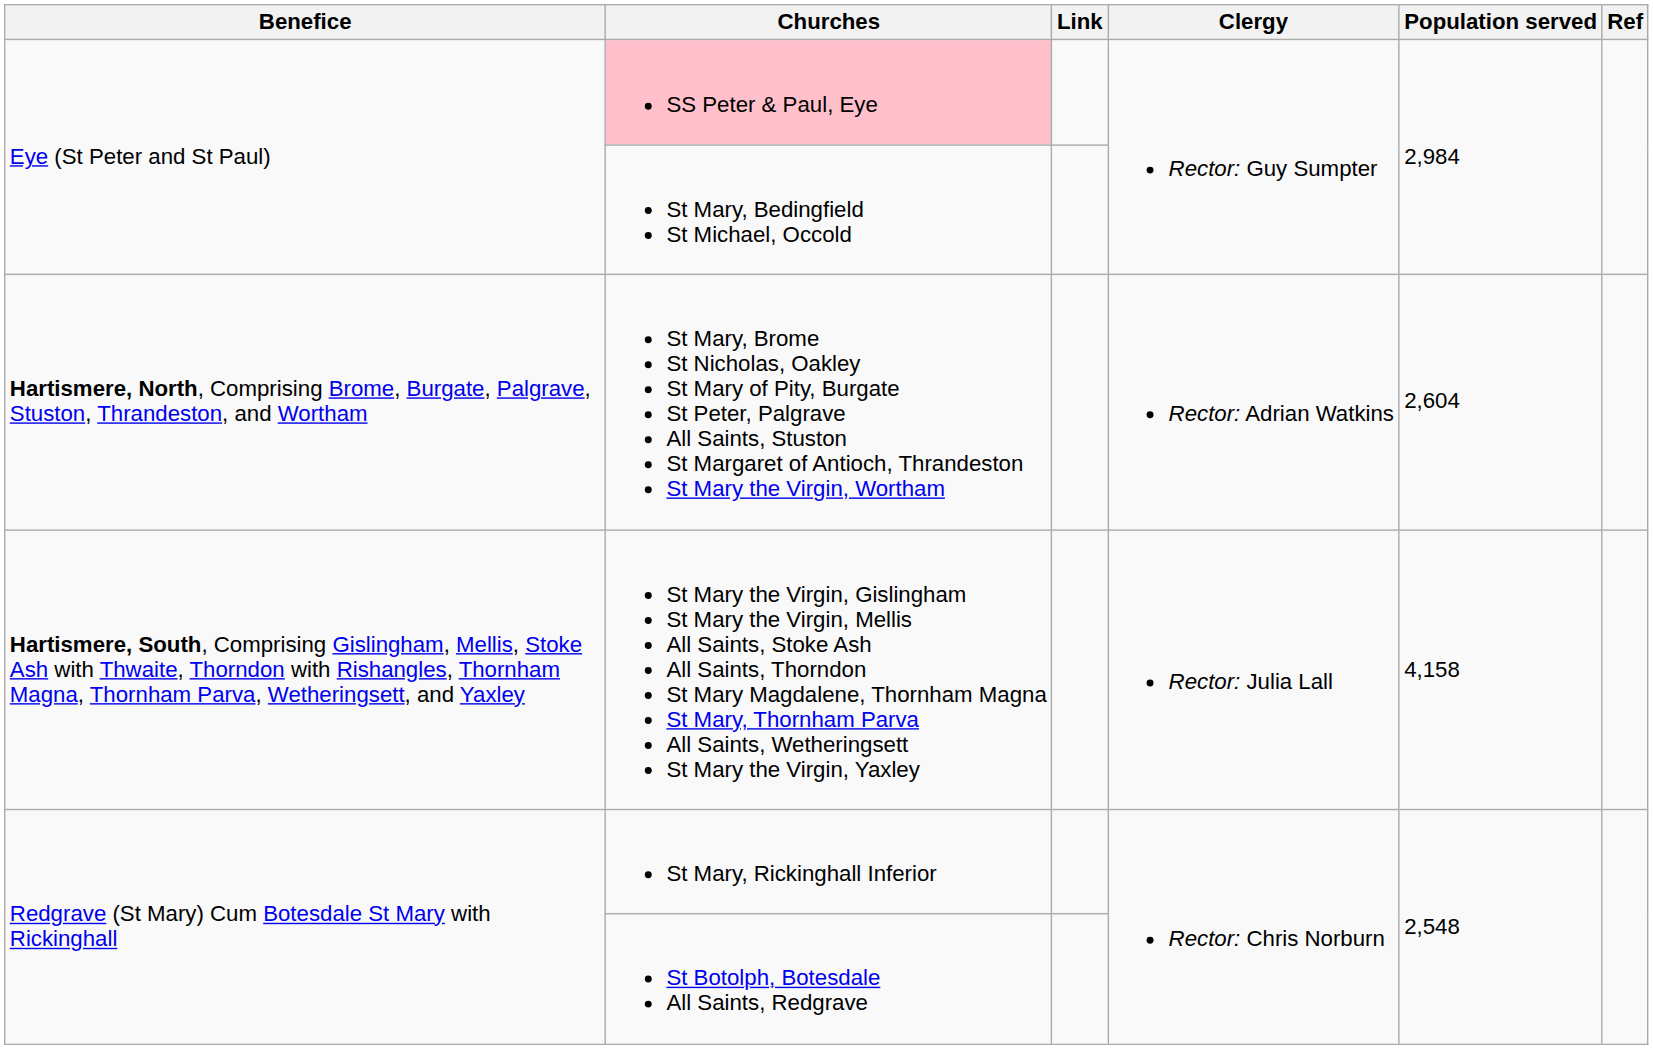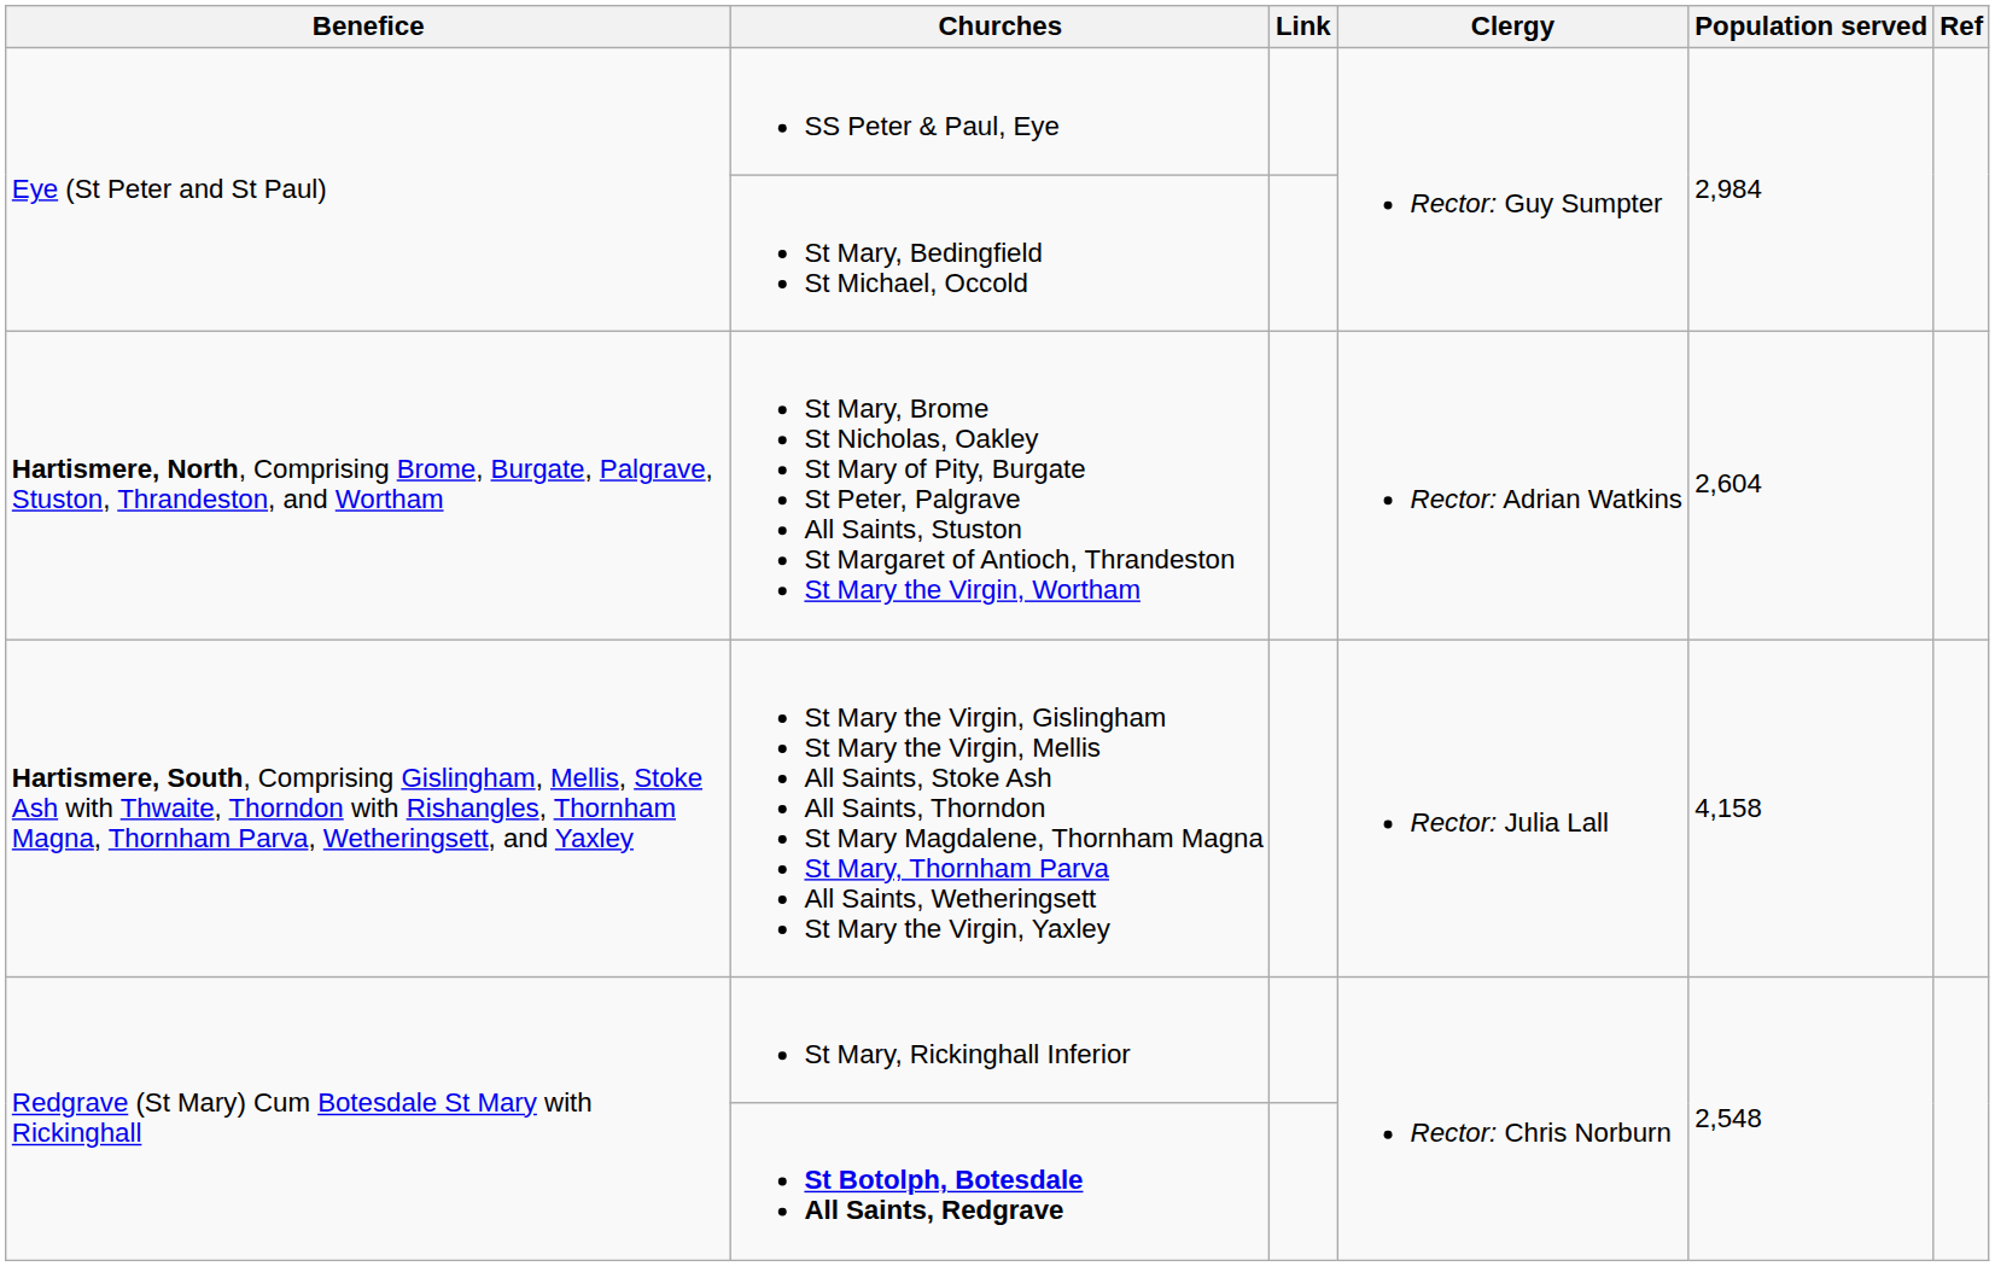SS Peter & Paul, Eye | Churches: pink background -> no background
St Botolph, Botesdale All Saints, Redgrave | Churches: normal -> bold
